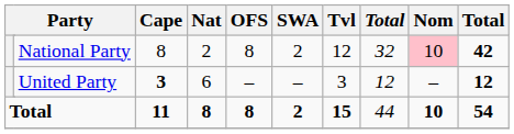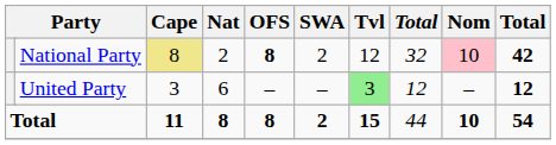National Party | Cape: no background -> khaki background
National Party | OFS: normal -> bold
United Party | Cape: bold -> normal
United Party | Tvl: no background -> lightgreen background
